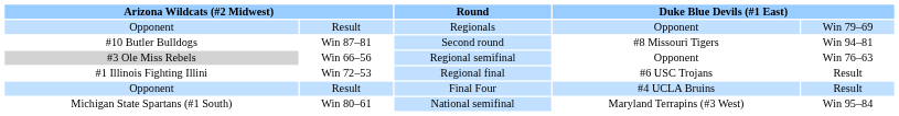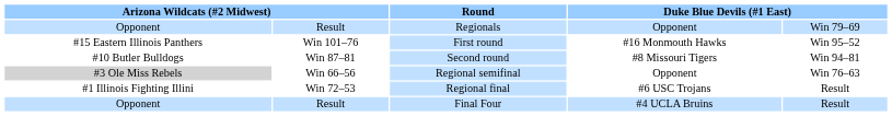+ row: #15 Eastern Illinois Panthers | Win 101–76 | First round | #16 Monmouth Hawks | Win 95–52
- row: Michigan State Spartans (#1 South) | Win 80–61 | National semifinal | Maryland Terrapins (#3 West) | Win 95–84
